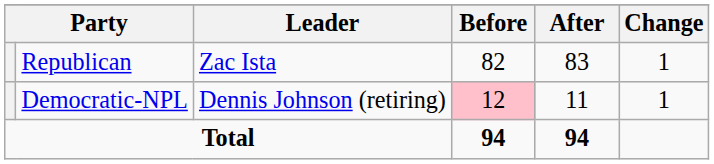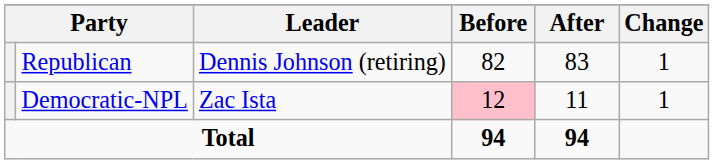Republican | Leader: Zac Ista -> Dennis Johnson (retiring)
Democratic-NPL | Leader: Dennis Johnson (retiring) -> Zac Ista
